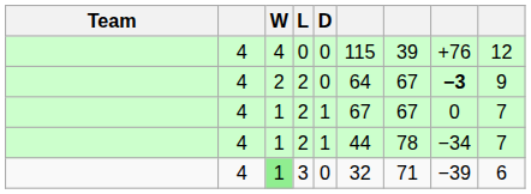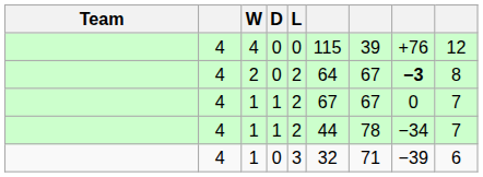columns swapped: D <-> L
row 3 | column 9: 9 -> 8
row 6 | W: lightgreen background -> no background
